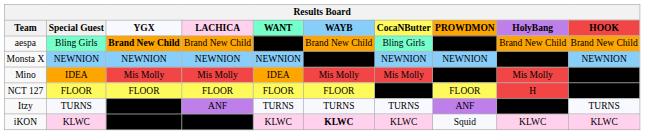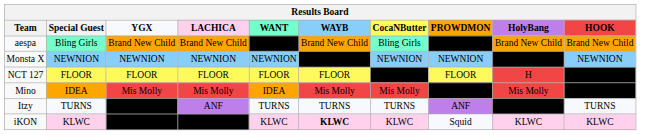aespa | YGX: bold -> normal
rows swapped: NCT 127 <-> Mino
